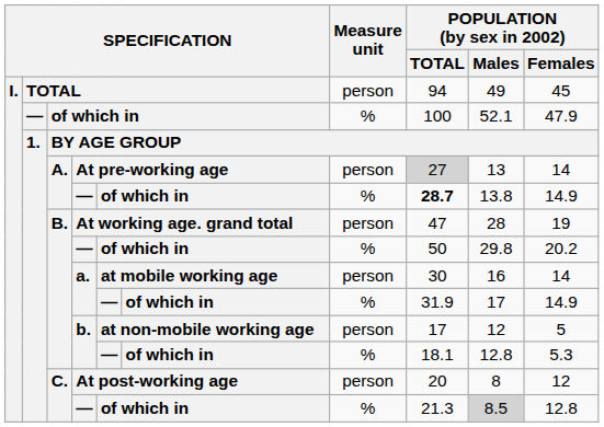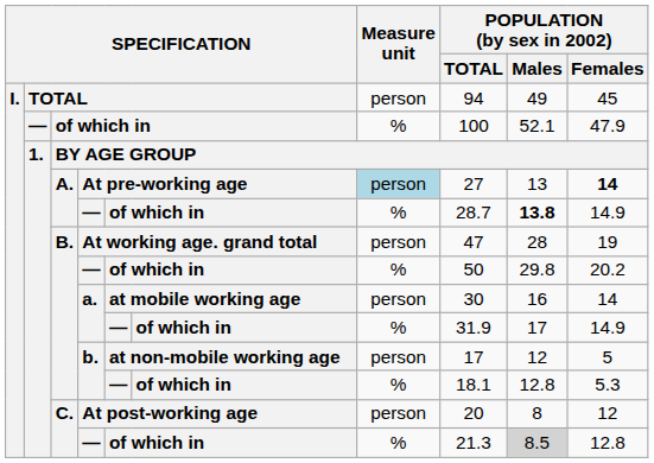At pre-working age | Measure unit: no background -> lightblue background
At pre-working age | POPULATION (by sex in 2002) / TOTAL: lightgrey background -> no background
At pre-working age | POPULATION (by sex in 2002) / Females: normal -> bold
A. / — | POPULATION (by sex in 2002) / TOTAL: bold -> normal
A. / — | POPULATION (by sex in 2002) / Males: normal -> bold
